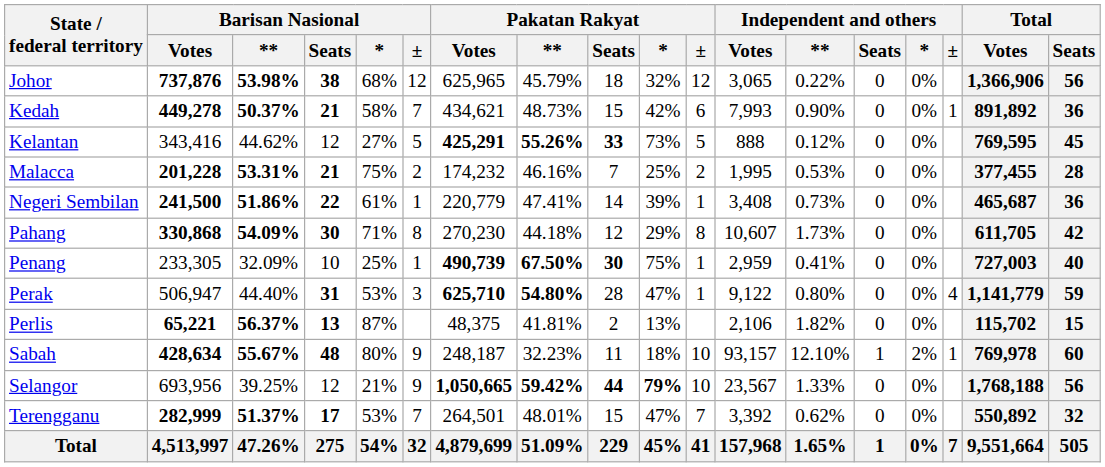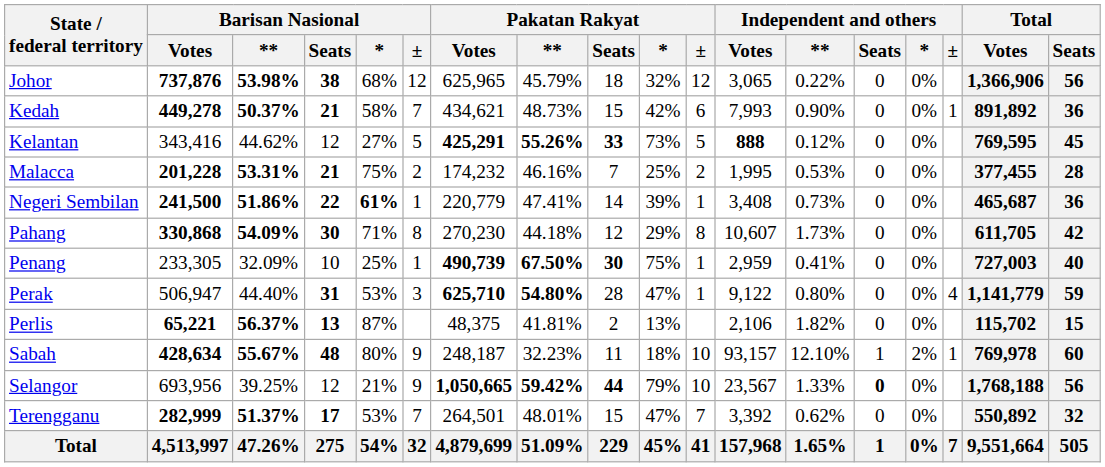Kelantan | Independent and others / Votes: normal -> bold
Negeri Sembilan | Barisan Nasional / *: normal -> bold
Selangor | Pakatan Rakyat / *: bold -> normal
Selangor | Independent and others / Seats: normal -> bold
